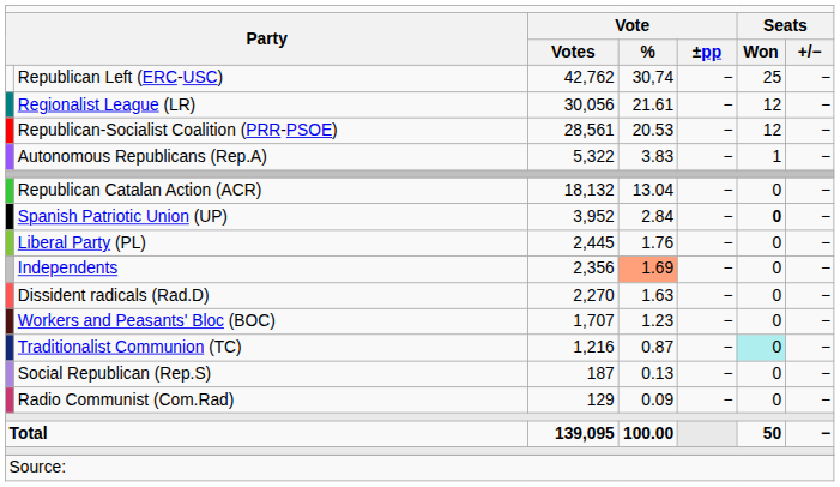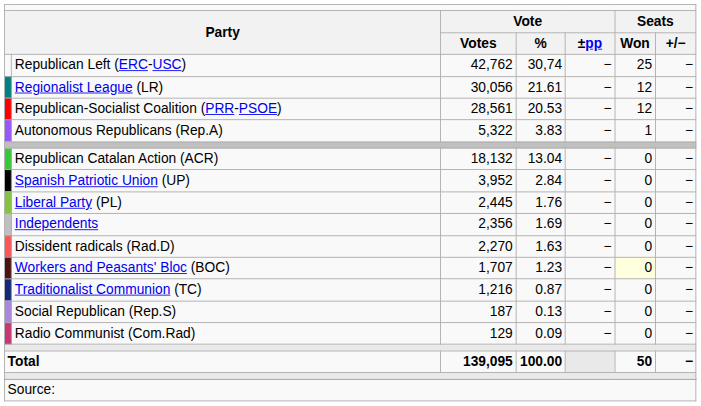Spanish Patriotic Union (UP) | column 6: bold -> normal
Independents | column 4: lightsalmon background -> no background
Workers and Peasants' Bloc (BOC) | column 6: no background -> lightyellow background
Traditionalist Communion (TC) | column 6: paleturquoise background -> no background
